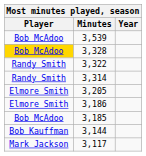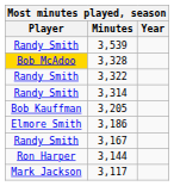3,539 | Player: Bob McAdoo -> Randy Smith
3,205 | Player: Elmore Smith -> Bob Kauffman
- row: Bob McAdoo | 3,185
+ row: Randy Smith | 3,167
3,144 | Player: Bob Kauffman -> Ron Harper
